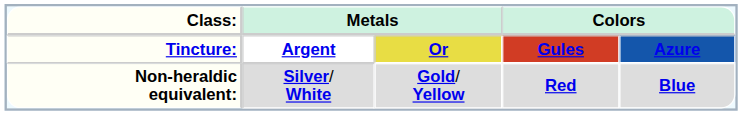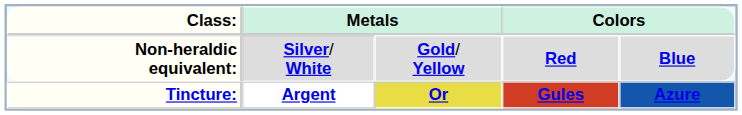rows swapped: Tincture: <-> Non-heraldic equivalent:
